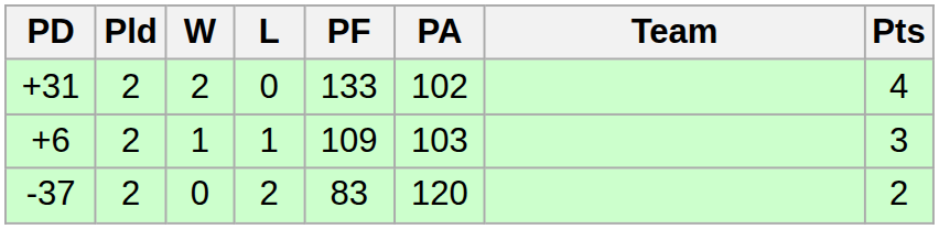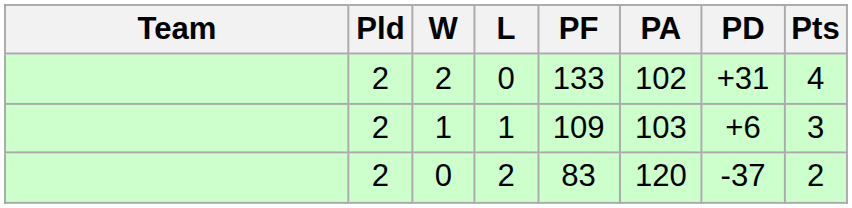columns swapped: Team <-> PD
